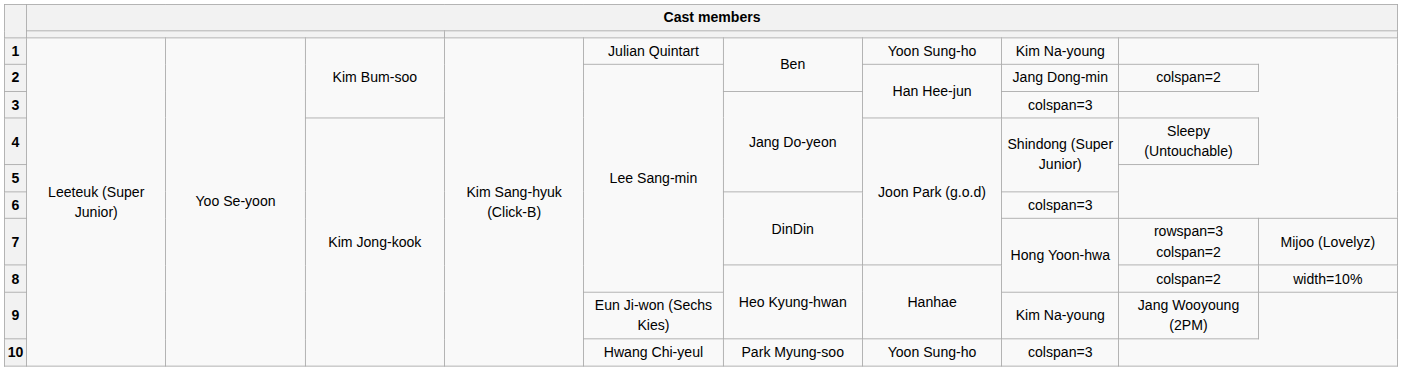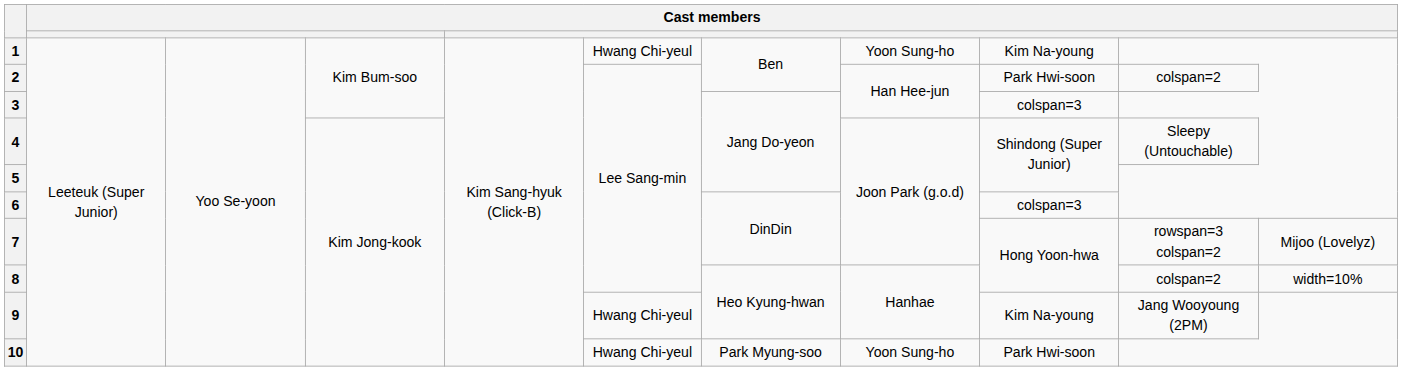1 | column 6: Julian Quintart -> Hwang Chi-yeul
2 | column 9: Jang Dong-min -> Park Hwi-soon
9 | column 6: Eun Ji-won (Sechs Kies) -> Hwang Chi-yeul
10 | column 9: colspan=3 -> Park Hwi-soon
